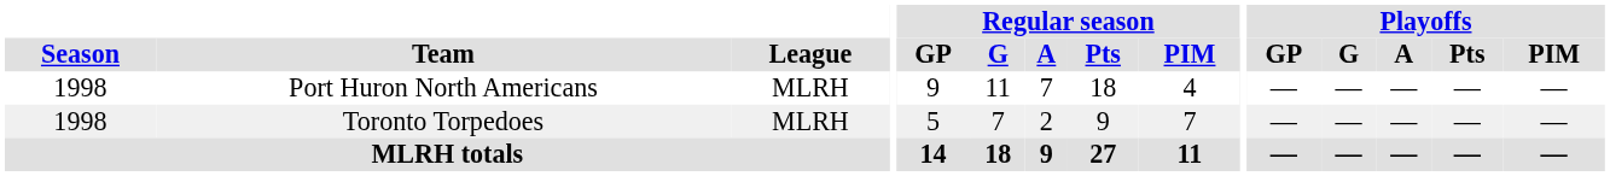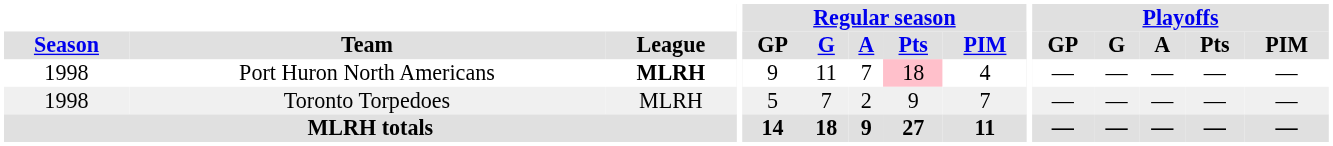Port Huron North Americans | League: normal -> bold
Port Huron North Americans | Regular season / Pts: no background -> pink background
